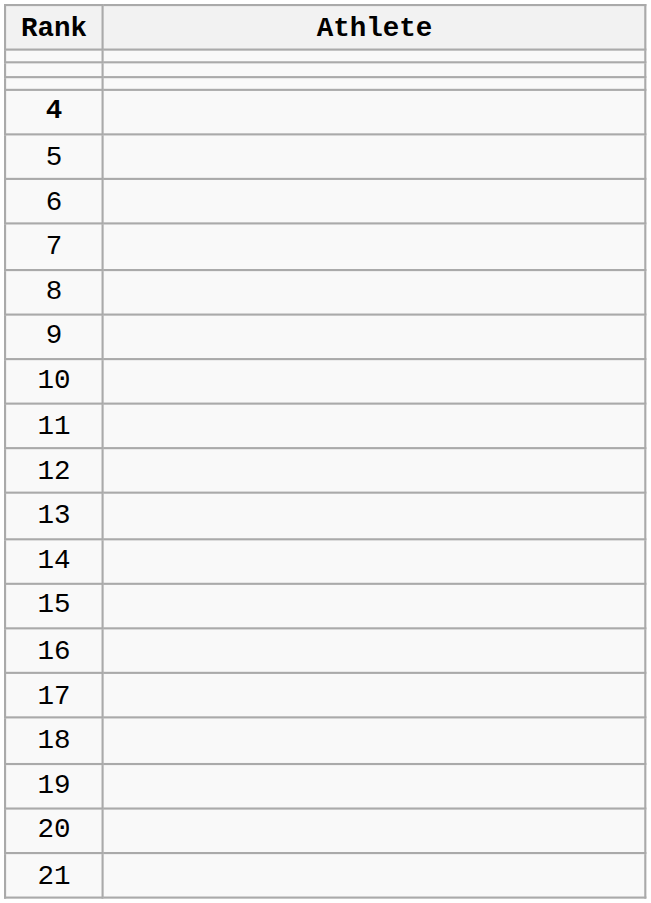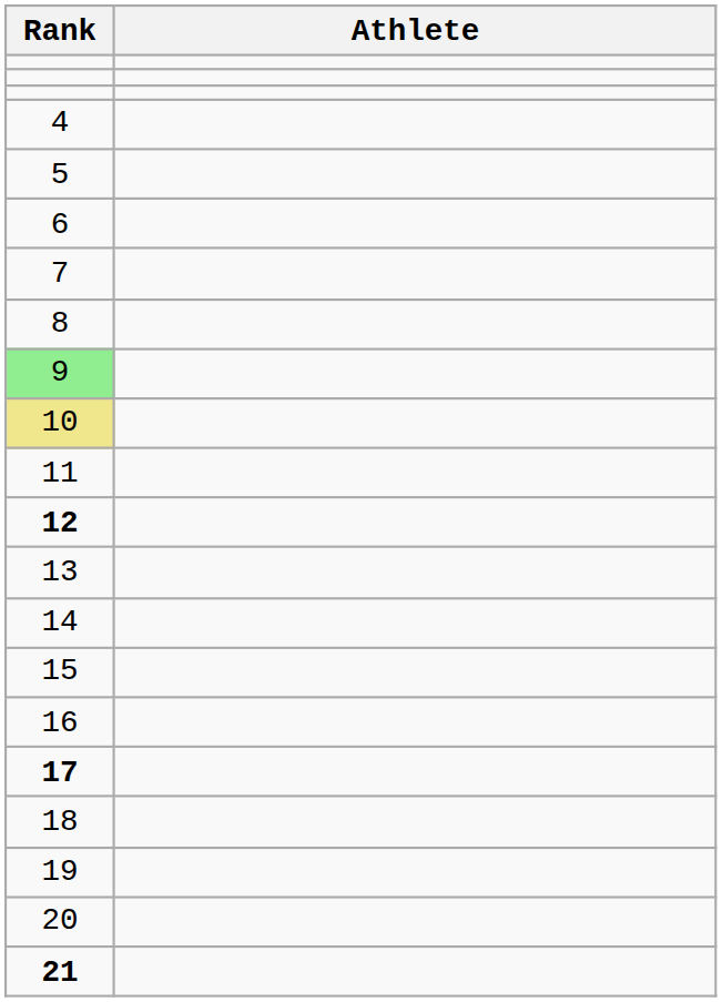row 5 | Rank: bold -> normal
row 10 | Rank: no background -> lightgreen background
row 11 | Rank: no background -> khaki background
row 13 | Rank: normal -> bold
row 18 | Rank: normal -> bold
row 22 | Rank: normal -> bold
